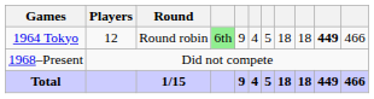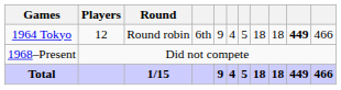1964 Tokyo | column 4: lightgreen background -> no background
